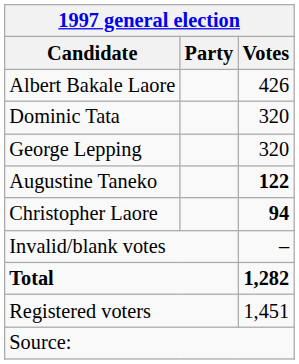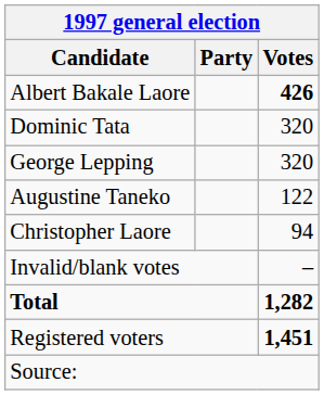Albert Bakale Laore | Votes: normal -> bold
Augustine Taneko | Votes: bold -> normal
Christopher Laore | Votes: bold -> normal
Registered voters | Votes: normal -> bold
